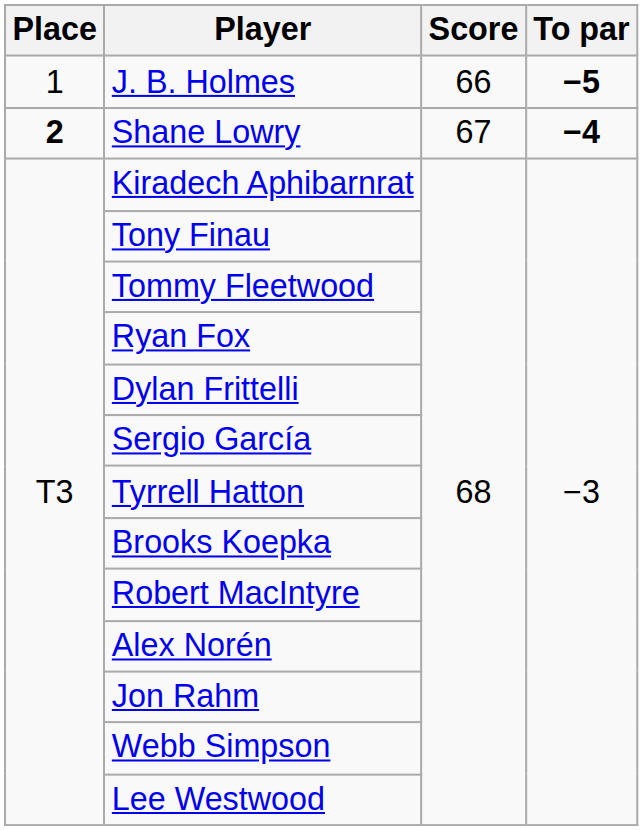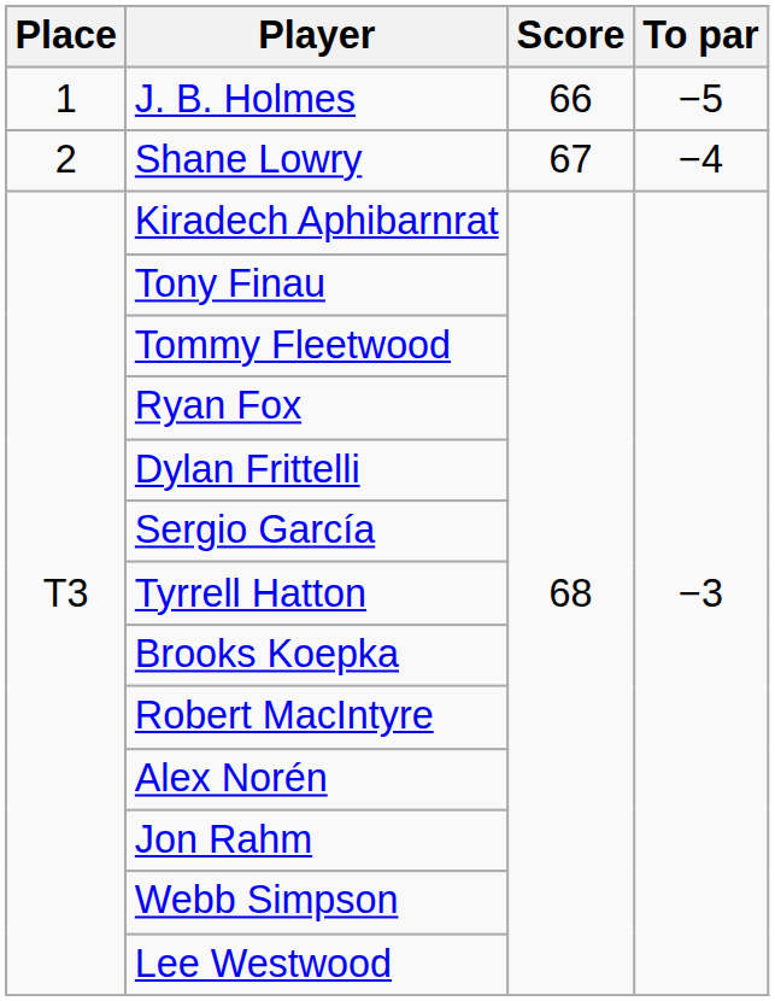J. B. Holmes | To par: bold -> normal
Shane Lowry | Place: bold -> normal
Shane Lowry | To par: bold -> normal
